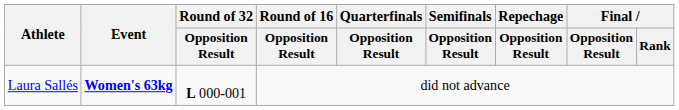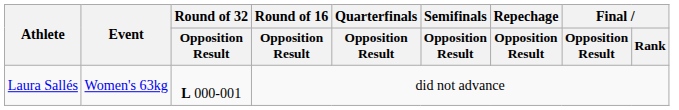Laura Sallés | Event: bold -> normal
